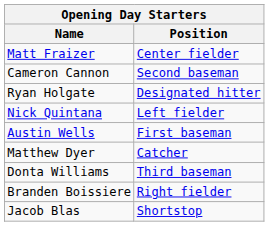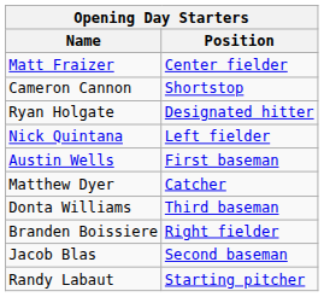Cameron Cannon | Position: Second baseman -> Shortstop
Jacob Blas | Position: Shortstop -> Second baseman
+ row: Randy Labaut | Starting pitcher
